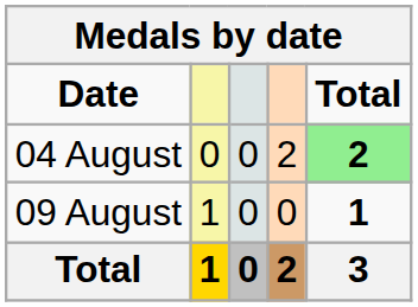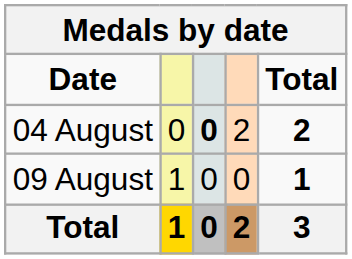04 August | column 3: normal -> bold
04 August | Total: lightgreen background -> no background
